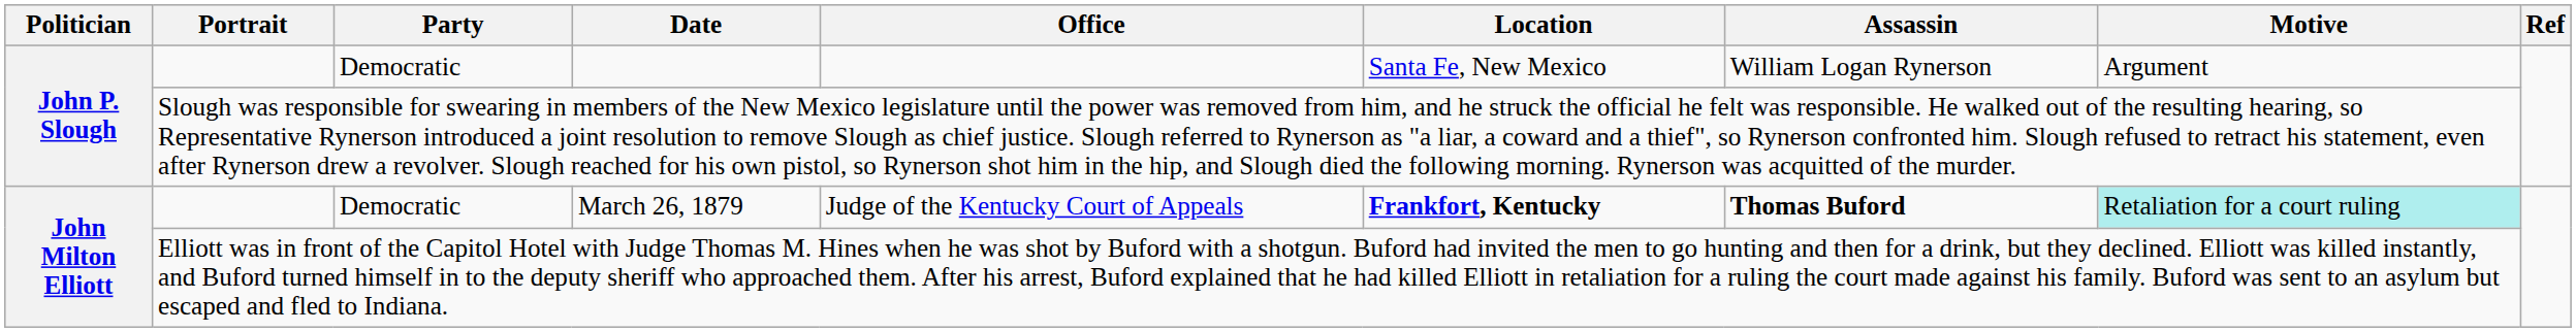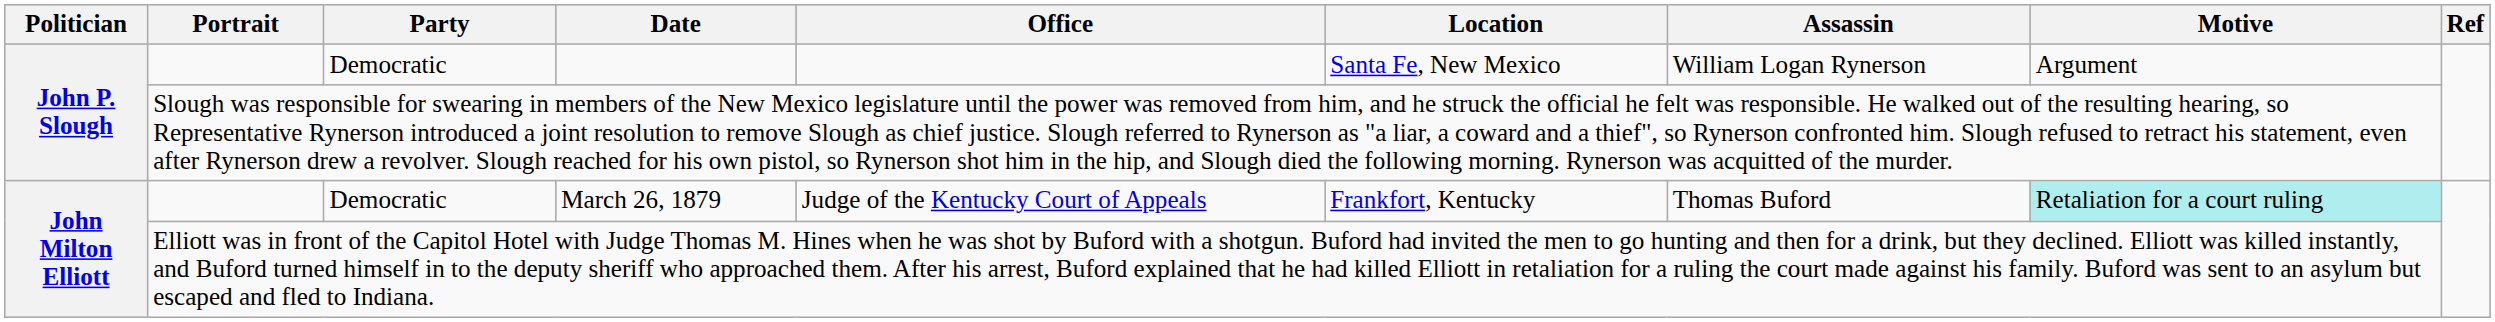March 26, 1879 | Location: bold -> normal
March 26, 1879 | Assassin: bold -> normal
